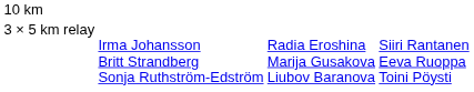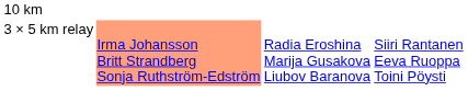3 × 5 km relay | column 2: no background -> lightsalmon background
